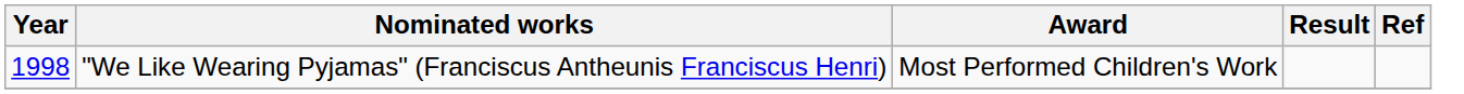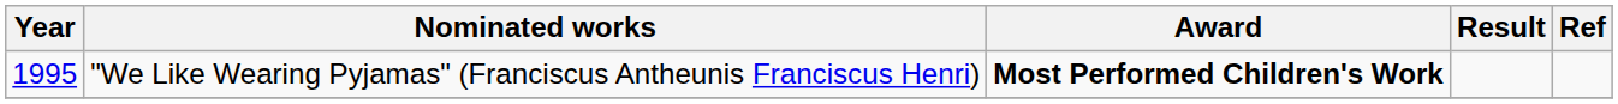row 2 | Year: 1998 -> 1995
row 2 | Award: normal -> bold
